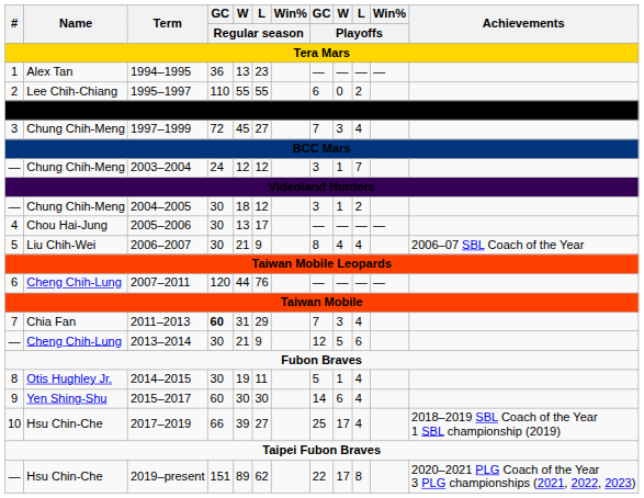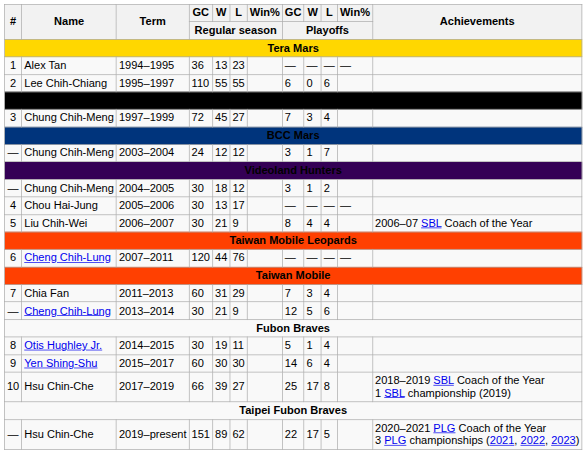1995–1997 | L / Playoffs: 2 -> 6
2011–2013 | GC / Regular season: bold -> normal
2017–2019 | L / Playoffs: 4 -> 8
2019–present | L / Playoffs: 8 -> 5
